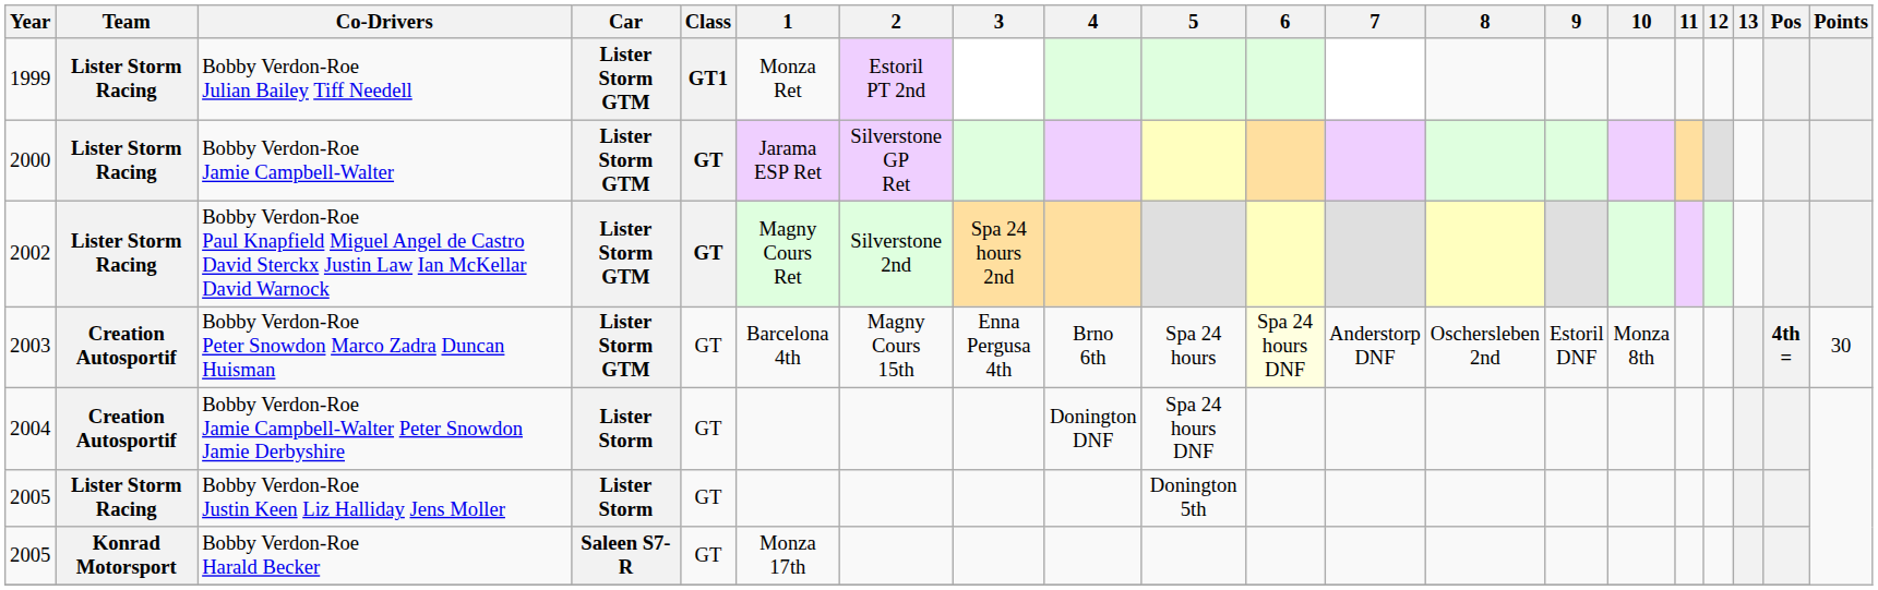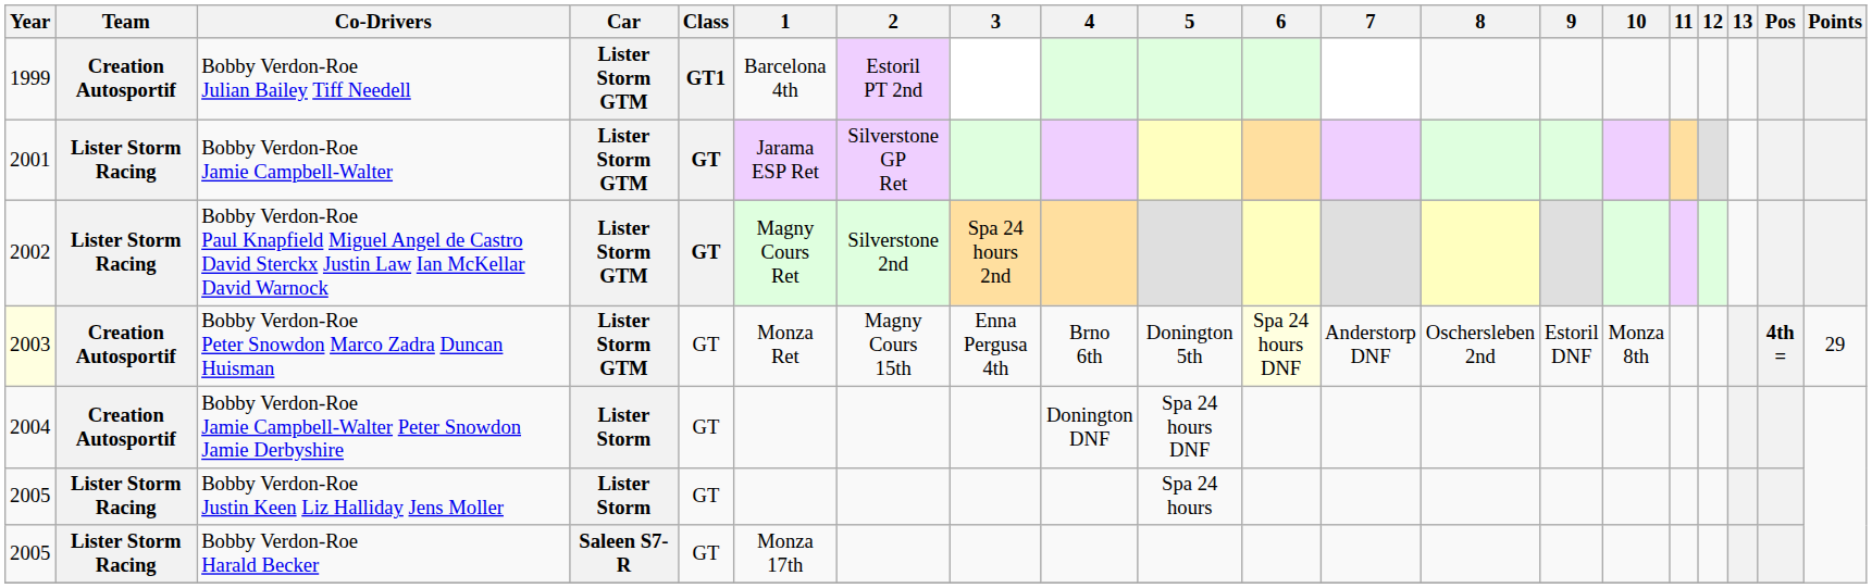Bobby Verdon-Roe Julian Bailey Tiff Needell | Team: Lister Storm Racing -> Creation Autosportif
Bobby Verdon-Roe Julian Bailey Tiff Needell | 1: Monza Ret -> Barcelona 4th
Bobby Verdon-Roe Jamie Campbell-Walter | Year: 2000 -> 2001
Bobby Verdon-Roe Peter Snowdon Marco Zadra Duncan Huisman | Year: no background -> lightyellow background
Bobby Verdon-Roe Peter Snowdon Marco Zadra Duncan Huisman | 1: Barcelona 4th -> Monza Ret
Bobby Verdon-Roe Peter Snowdon Marco Zadra Duncan Huisman | 5: Spa 24 hours -> Donington 5th
Bobby Verdon-Roe Peter Snowdon Marco Zadra Duncan Huisman | Points: 30 -> 29
Bobby Verdon-Roe Justin Keen Liz Halliday Jens Moller | 5: Donington 5th -> Spa 24 hours
Bobby Verdon-Roe Harald Becker | Team: Konrad Motorsport -> Lister Storm Racing
